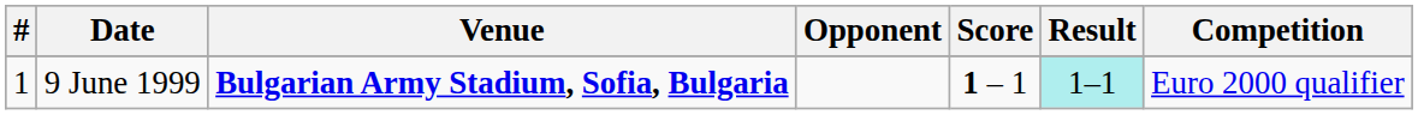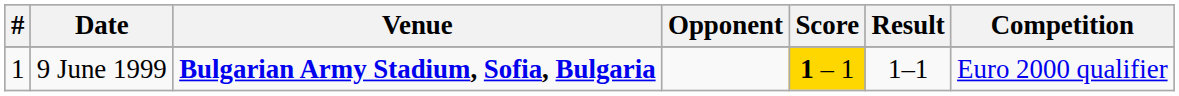9 June 1999 | Score: no background -> gold background
9 June 1999 | Result: paleturquoise background -> no background
